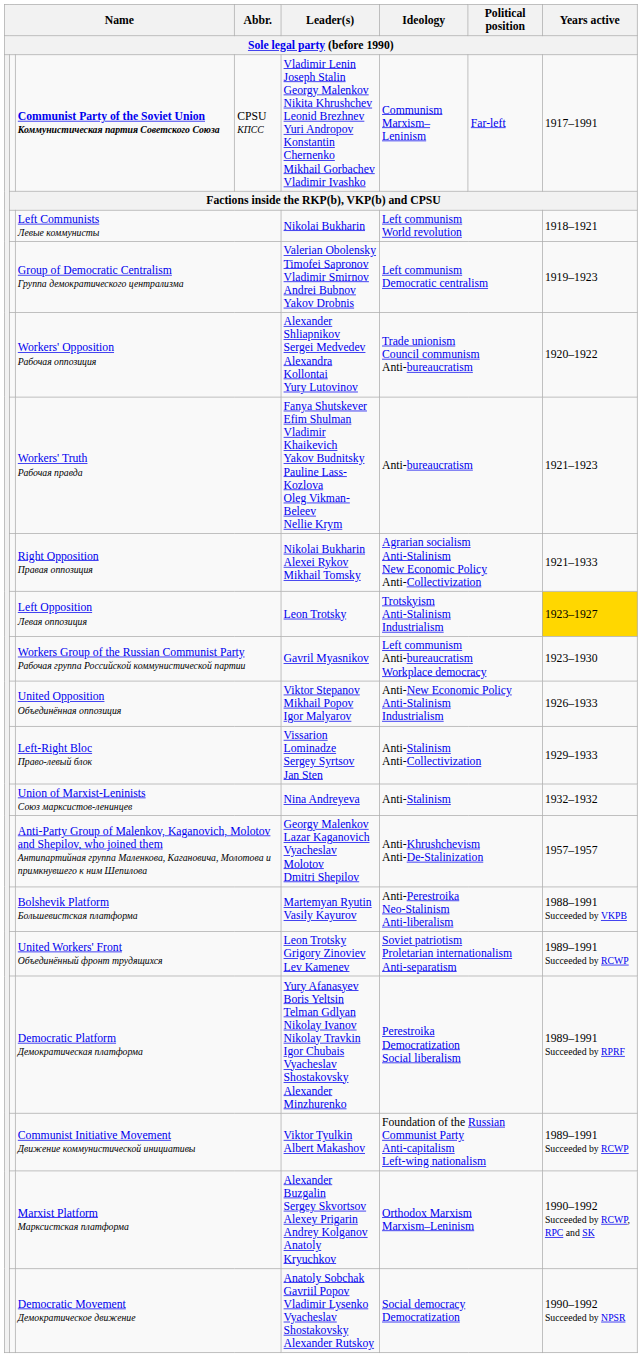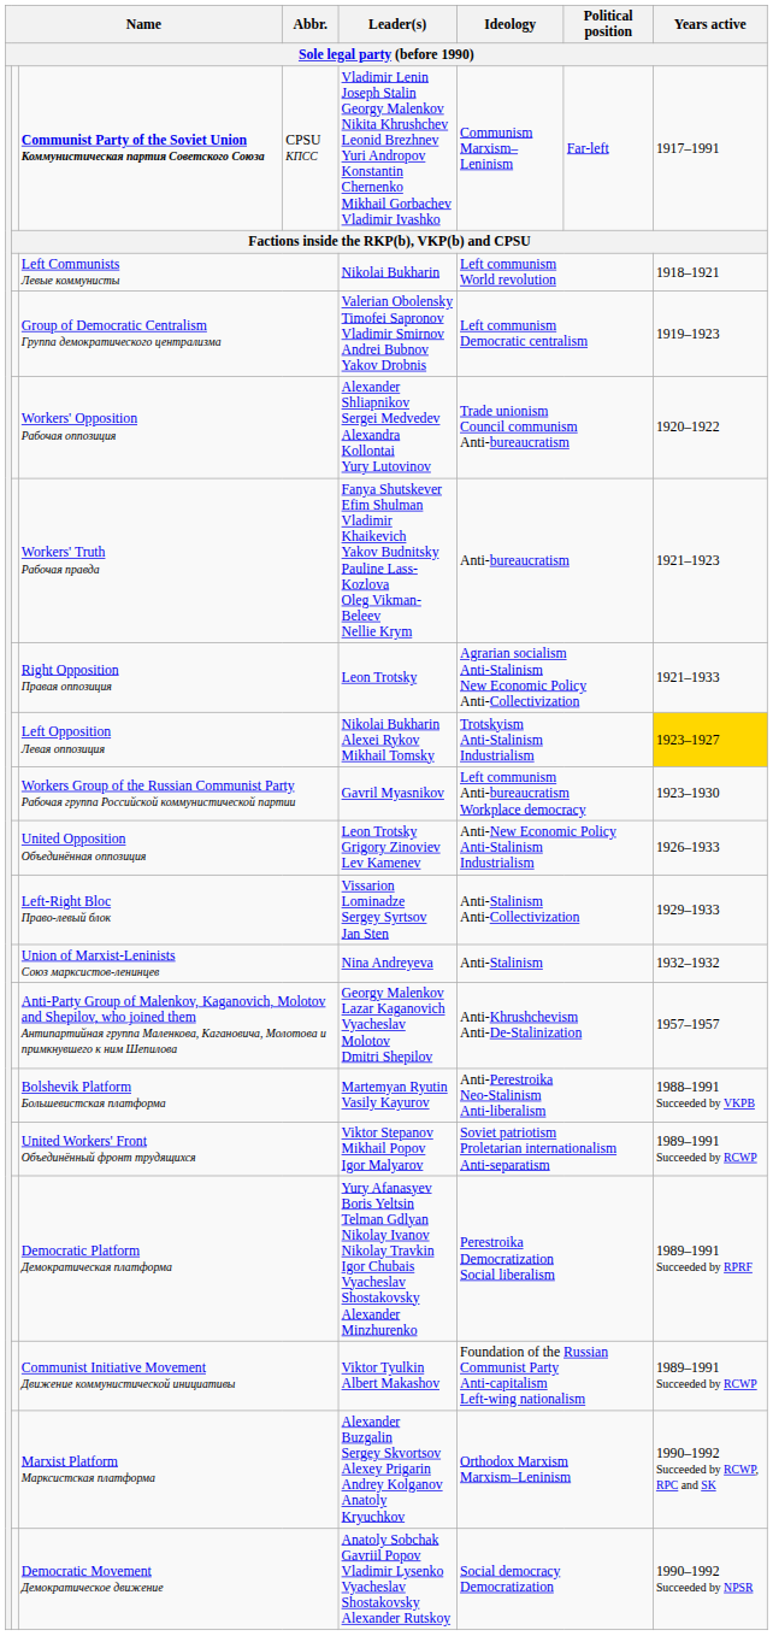Right Opposition Правая оппозиция | Leader(s): Nikolai Bukharin Alexei Rykov Mikhail Tomsky -> Leon Trotsky
Left Opposition Левая оппозиция | Leader(s): Leon Trotsky -> Nikolai Bukharin Alexei Rykov Mikhail Tomsky
United Opposition Объединённая оппозиция | Leader(s): Viktor Stepanov Mikhail Popov Igor Malyarov -> Leon Trotsky Grigory Zinoviev Lev Kamenev
United Workers' Front Объединённый фронт трудящихся | Leader(s): Leon Trotsky Grigory Zinoviev Lev Kamenev -> Viktor Stepanov Mikhail Popov Igor Malyarov
